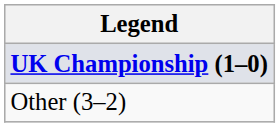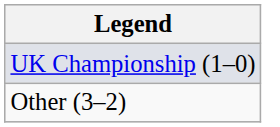row 2 | column 1: bold -> normal
